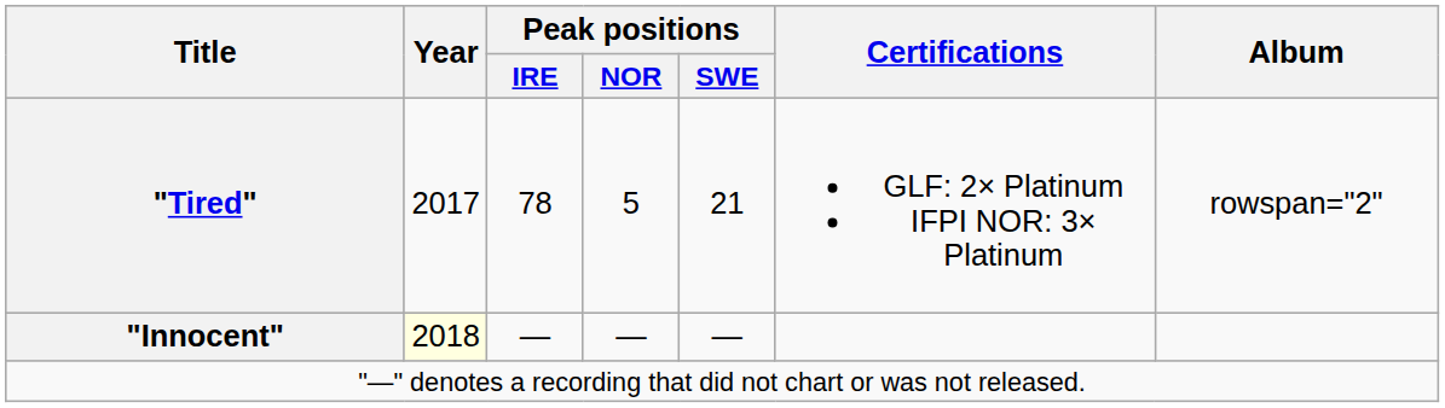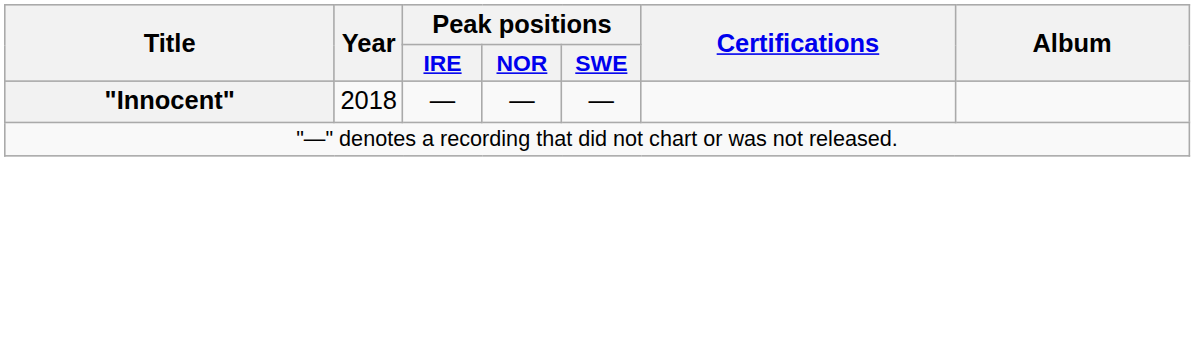- row: "Tired" | 2017 | 78 | 5 | 21 | GLF: 2× Platinum IFPI NOR: 3× Platinum | rowspan="2"
"Innocent" | Year: lightyellow background -> no background
